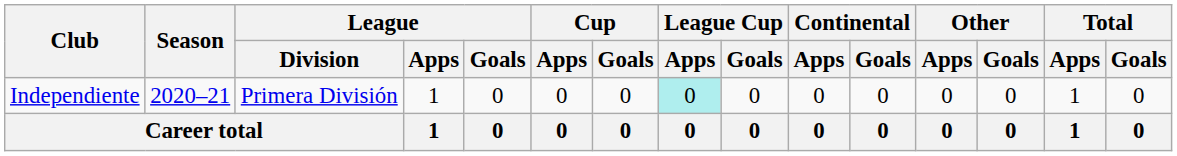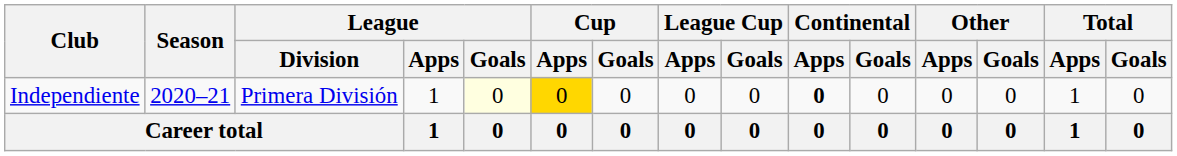Independiente | League / Goals: no background -> lightyellow background
Independiente | Cup / Apps: no background -> gold background
Independiente | League Cup / Apps: paleturquoise background -> no background
Independiente | Continental / Apps: normal -> bold
